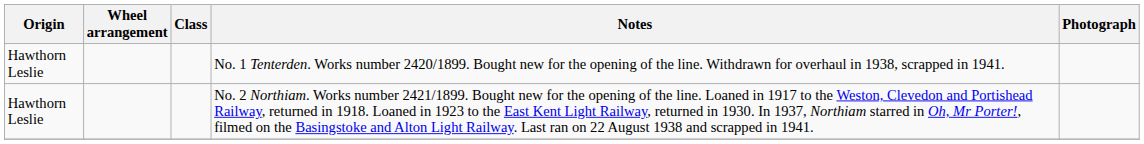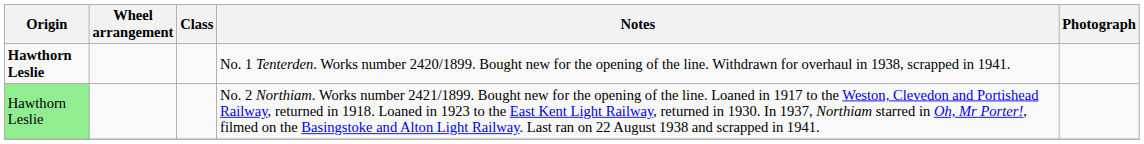row 2 | Origin: normal -> bold
row 3 | Origin: no background -> lightgreen background
